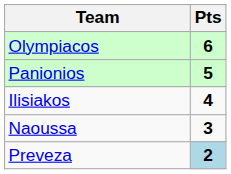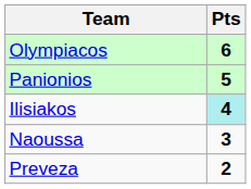Ilisiakos | Pts: no background -> paleturquoise background
Preveza | Pts: lightblue background -> no background
